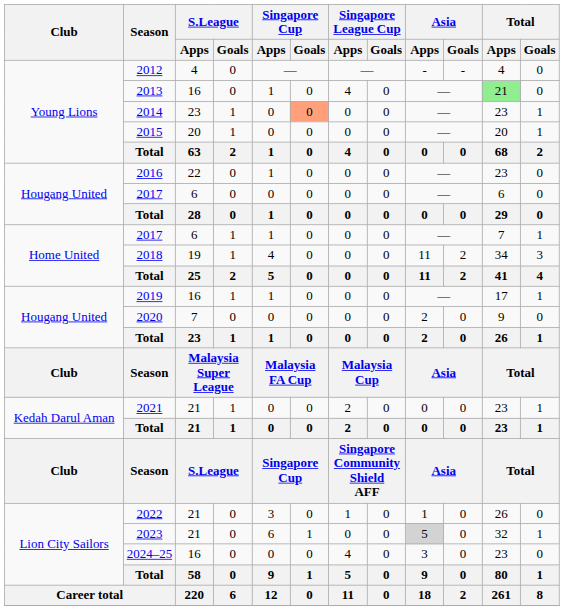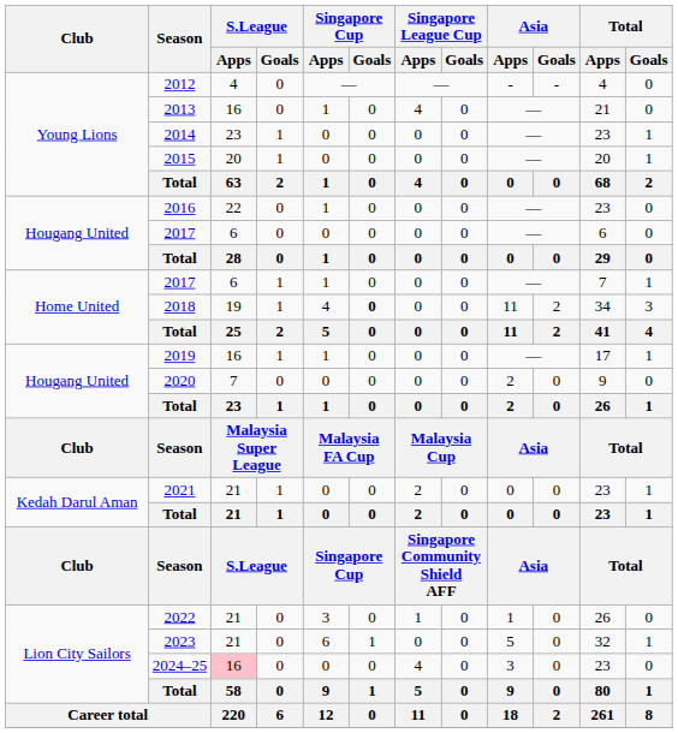2013 | Total / Apps: lightgreen background -> no background
2014 | Singapore Cup / Goals: lightsalmon background -> no background
2018 | Singapore Cup / Goals: normal -> bold
2023 | Asia / Apps: lightgrey background -> no background
2024–25 | S.League / Apps: no background -> pink background
